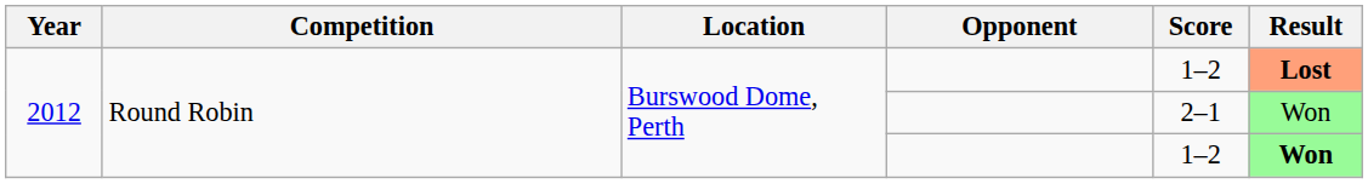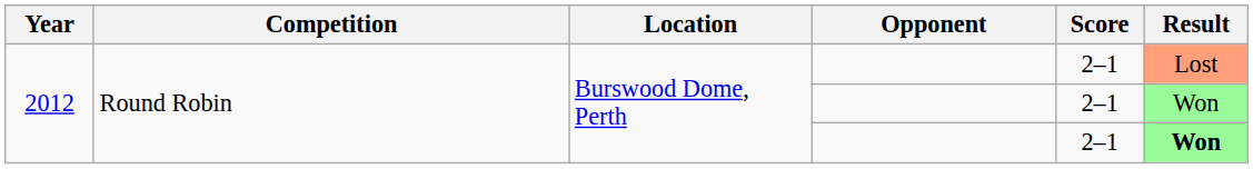row 2 | Score: 1–2 -> 2–1
row 2 | Result: bold -> normal
row 4 | Score: 1–2 -> 2–1
